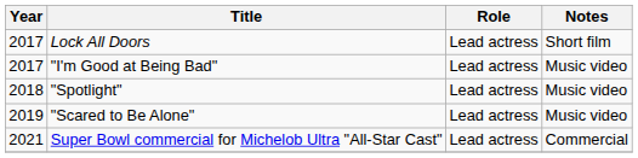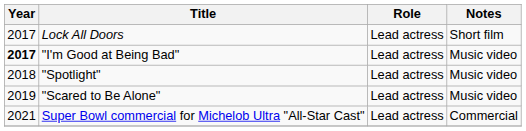"I'm Good at Being Bad" | Year: normal -> bold
